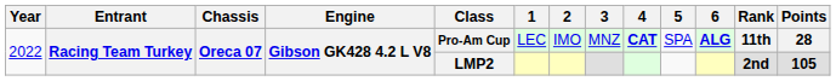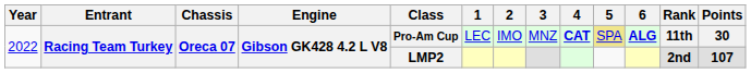row 2 | 5: no background -> khaki background
row 2 | Points: 28 -> 30
row 3 | Points: 105 -> 107
